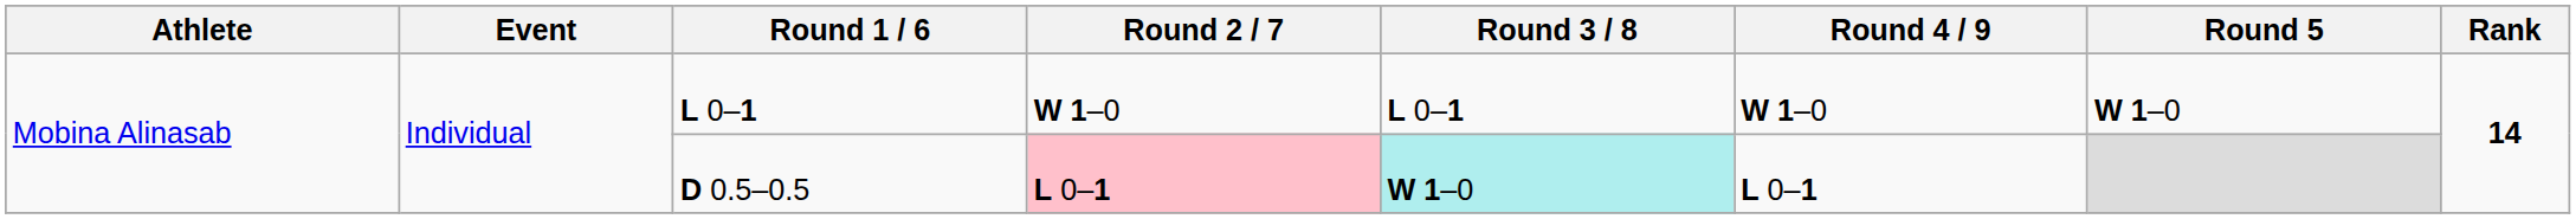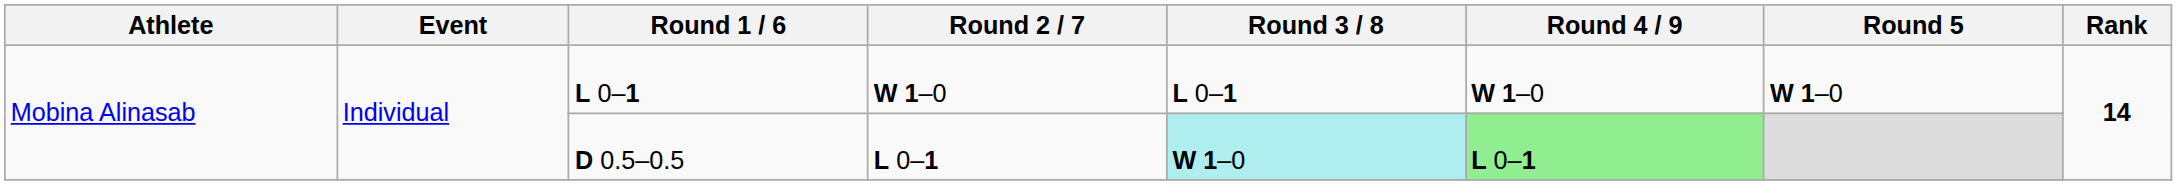D 0.5–0.5 | Round 2 / 7: pink background -> no background
D 0.5–0.5 | Round 4 / 9: no background -> lightgreen background
